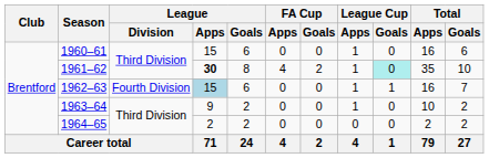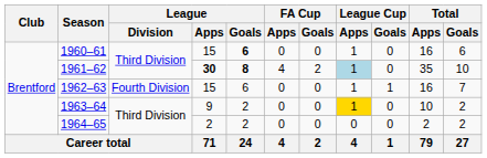1960–61 | League / Goals: normal -> bold
1961–62 | League / Goals: normal -> bold
1961–62 | League Cup / Apps: no background -> lightblue background
1961–62 | League Cup / Goals: paleturquoise background -> no background
1962–63 | League / Apps: lightblue background -> no background
1963–64 | League Cup / Apps: no background -> gold background
